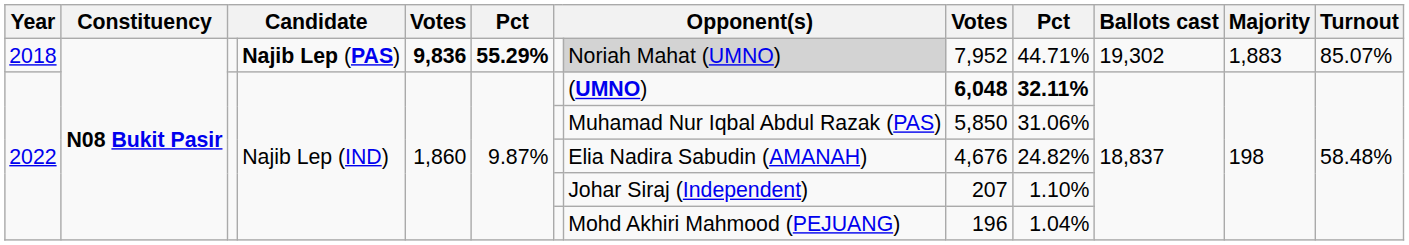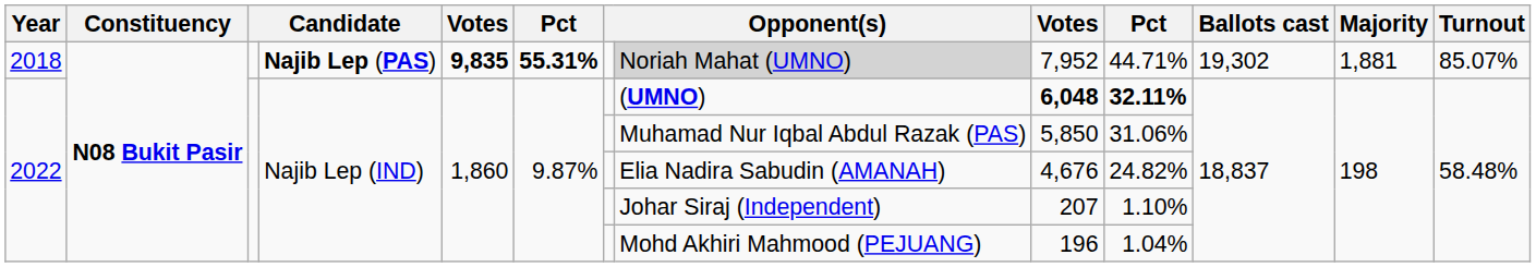2018 | column 5: 9,836 -> 9,835
2018 | column 6: 55.29% -> 55.31%
2018 | Majority: 1,883 -> 1,881
